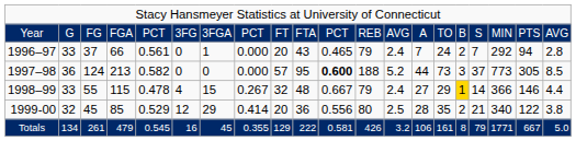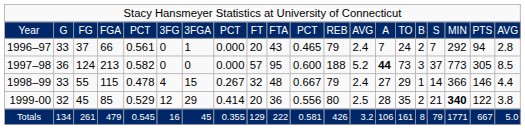1997–98 | column 11: bold -> normal
1997–98 | column 14: normal -> bold
1998–99 | column 16: gold background -> no background
1999-00 | column 18: normal -> bold
